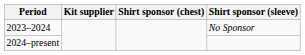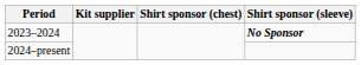2023–2024 | Shirt sponsor (sleeve): normal -> bold
